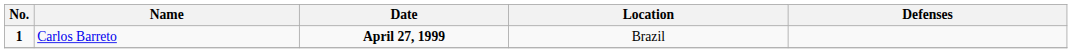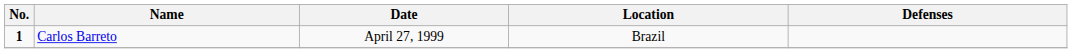Carlos Barreto | Date: bold -> normal
